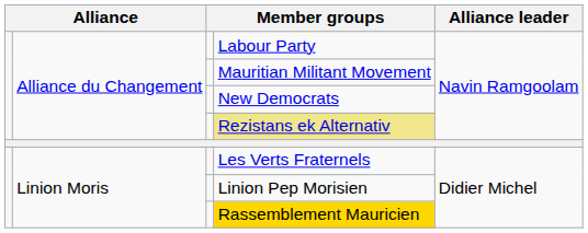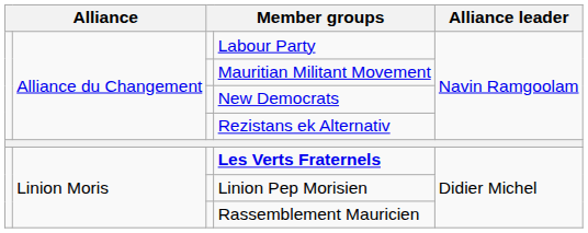Rezistans ek Alternativ | column 4: khaki background -> no background
Les Verts Fraternels | column 4: normal -> bold
Rassemblement Mauricien | column 4: gold background -> no background
